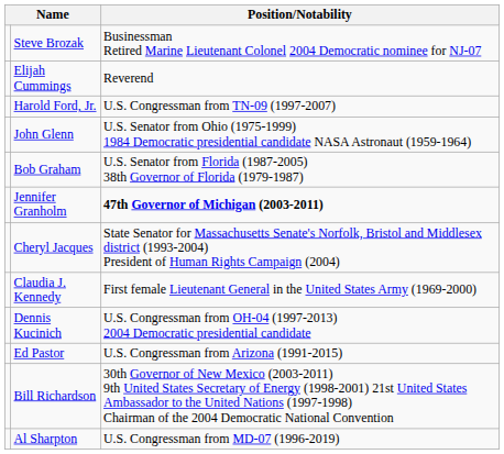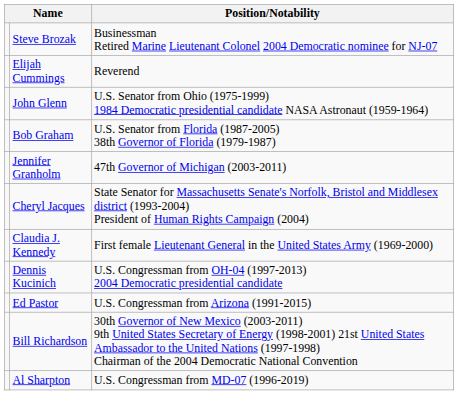- row: Harold Ford, Jr. | U.S. Congressman from TN-09 (1997-2007)
Jennifer Granholm | Position/Notability: bold -> normal
